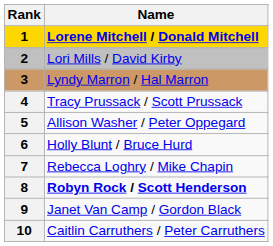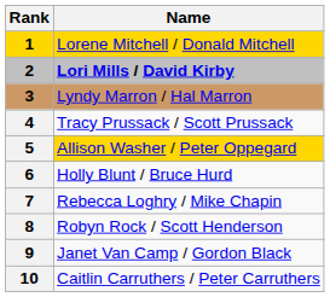Lorene Mitchell / Donald Mitchell | Name: bold -> normal
Lori Mills / David Kirby | Name: normal -> bold
Allison Washer / Peter Oppegard | Name: no background -> gold background
Robyn Rock / Scott Henderson | Name: bold -> normal
